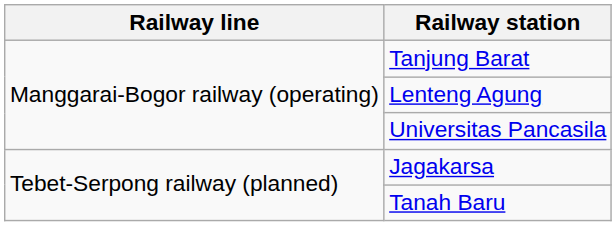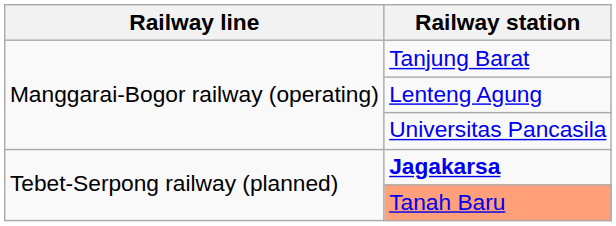Jagakarsa | Railway station: normal -> bold
Tanah Baru | Railway station: no background -> lightsalmon background
